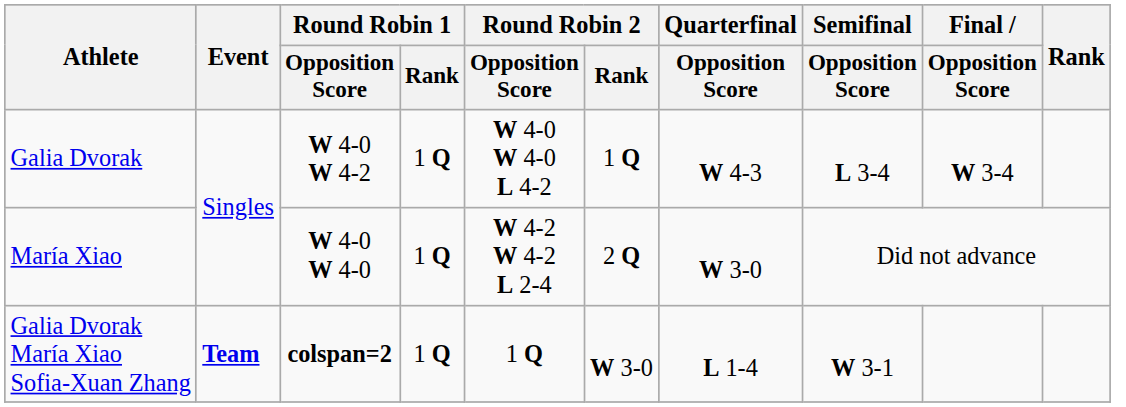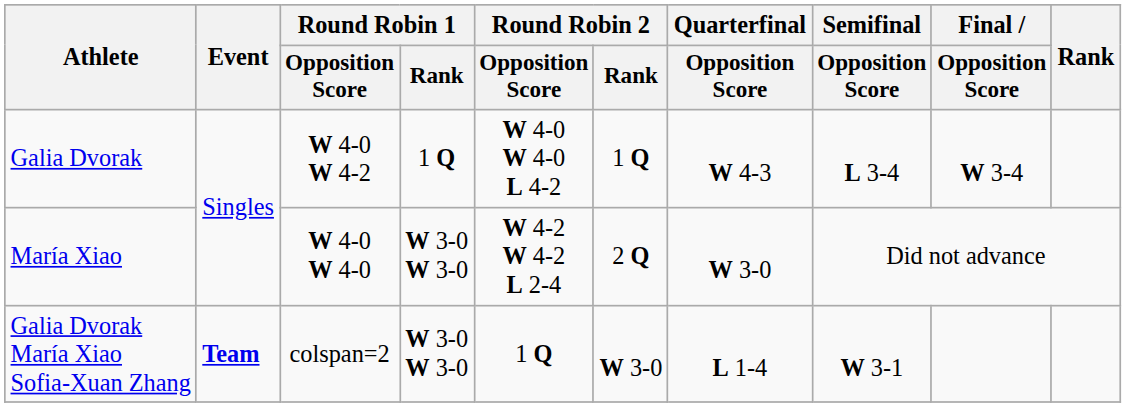María Xiao | Round Robin 1 / Rank: 1 Q -> W 3-0 W 3-0
Galia Dvorak María Xiao Sofia-Xuan Zhang | Round Robin 1 / Opposition Score: bold -> normal
Galia Dvorak María Xiao Sofia-Xuan Zhang | Round Robin 1 / Rank: 1 Q -> W 3-0 W 3-0
